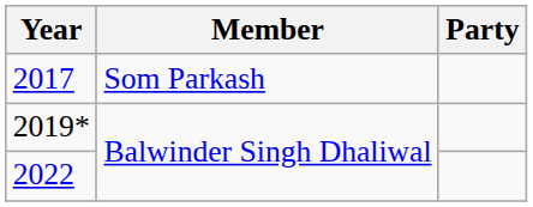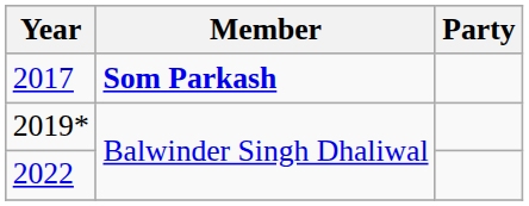2017 | Member: normal -> bold
